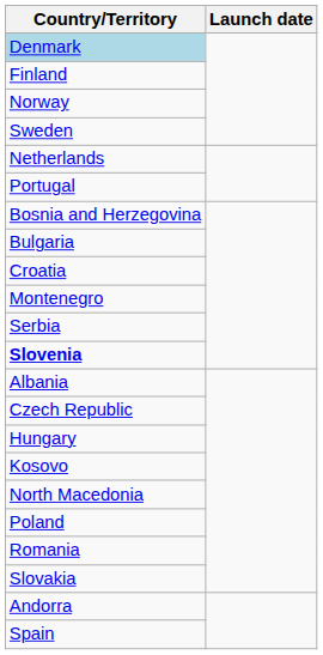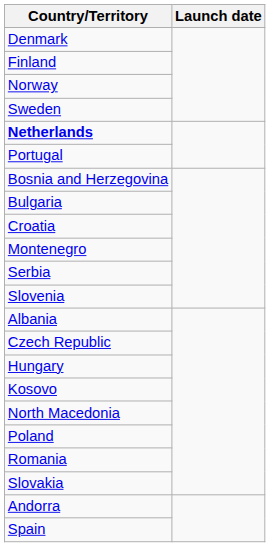Denmark | Country/Territory: lightblue background -> no background
Netherlands | Country/Territory: normal -> bold
Slovenia | Country/Territory: bold -> normal
